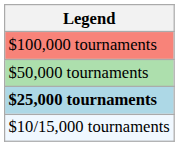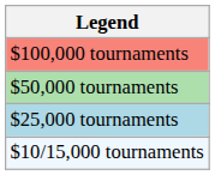row 4 | column 1: bold -> normal
